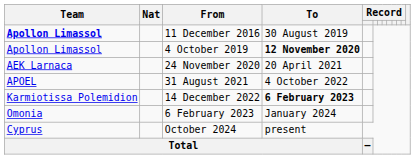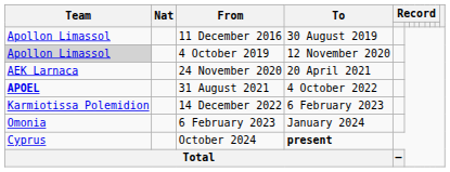11 December 2016 | Team: bold -> normal
4 October 2019 | Team: no background -> lightgrey background
4 October 2019 | To: bold -> normal
31 August 2021 | Team: normal -> bold
14 December 2022 | To: bold -> normal
October 2024 | To: normal -> bold
